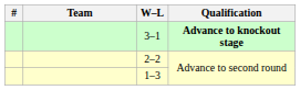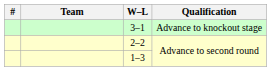3–1 | Qualification: bold -> normal
